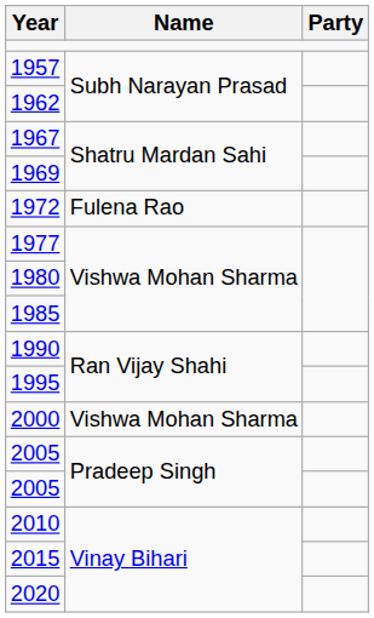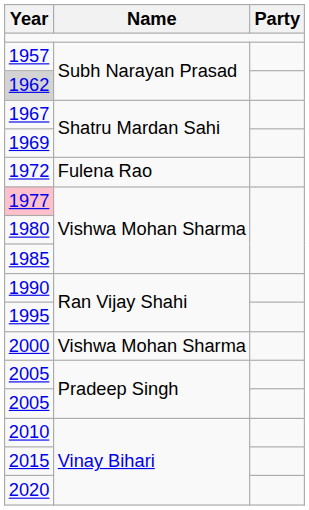1962 | Year: no background -> lightgrey background
1977 | Year: no background -> pink background
